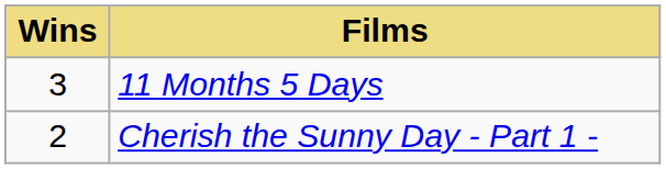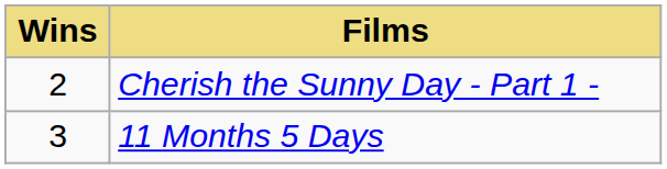rows swapped: 11 Months 5 Days <-> Cherish the Sunny Day - Part 1 -
